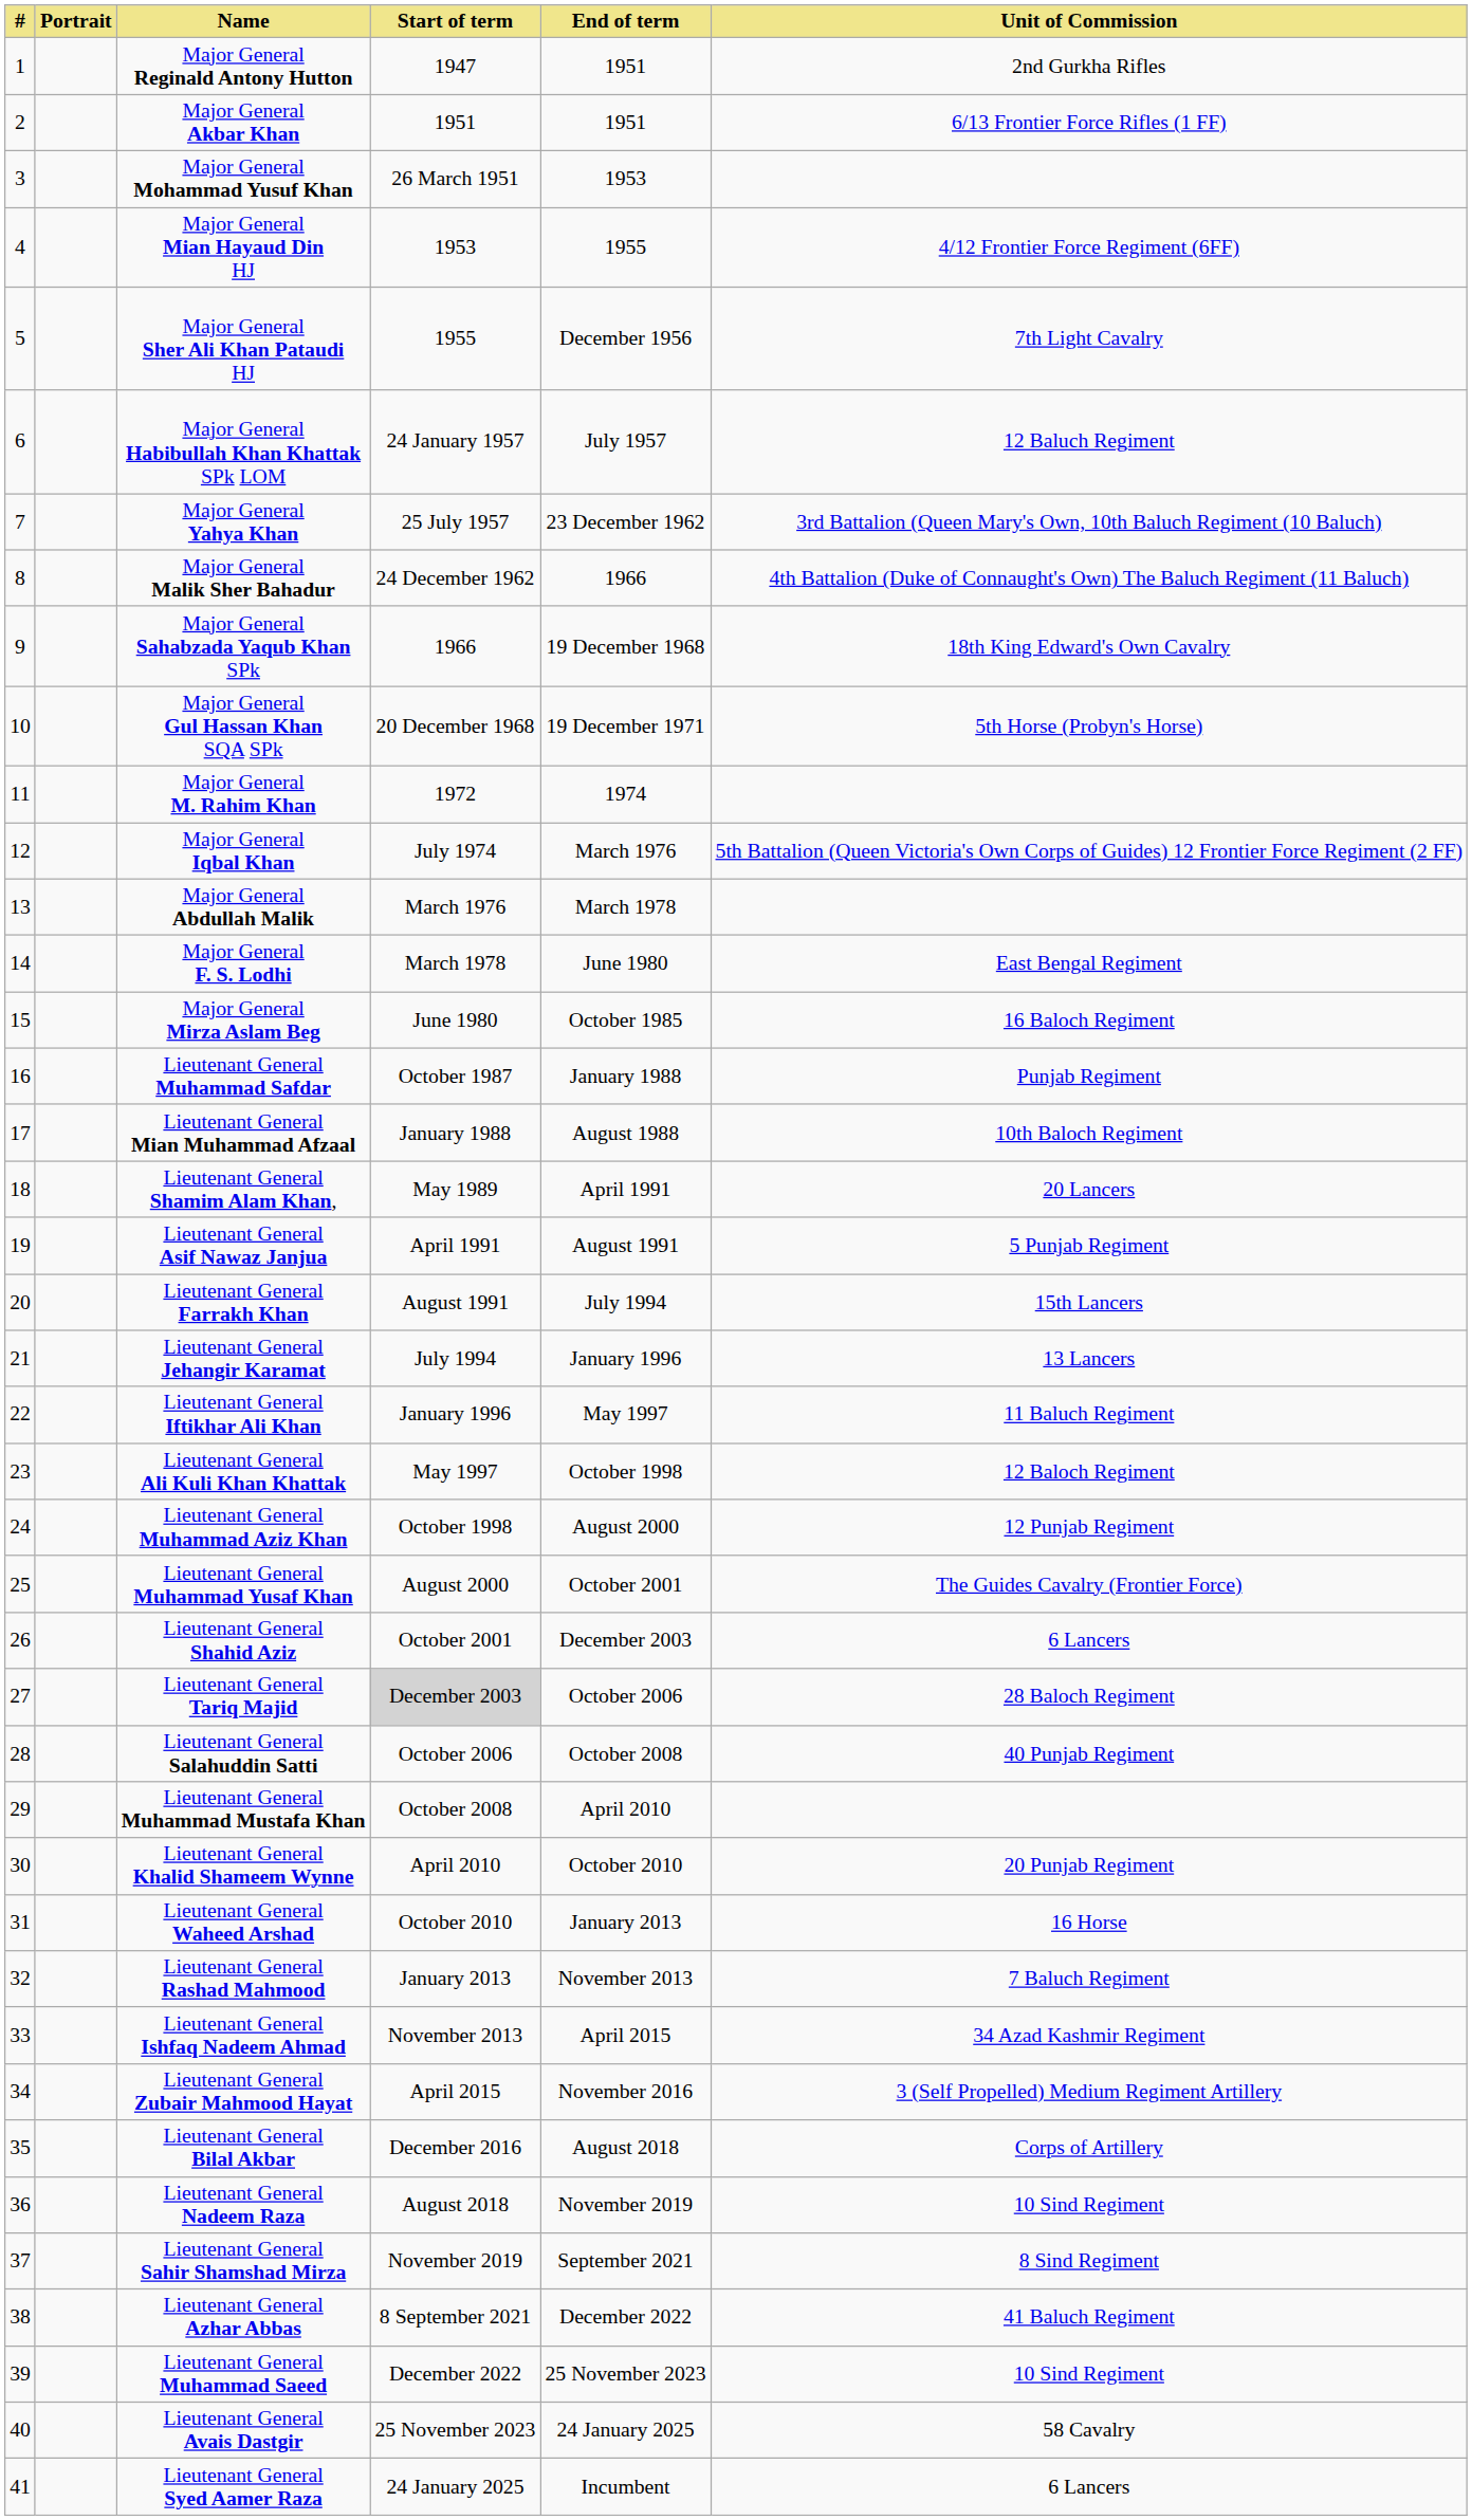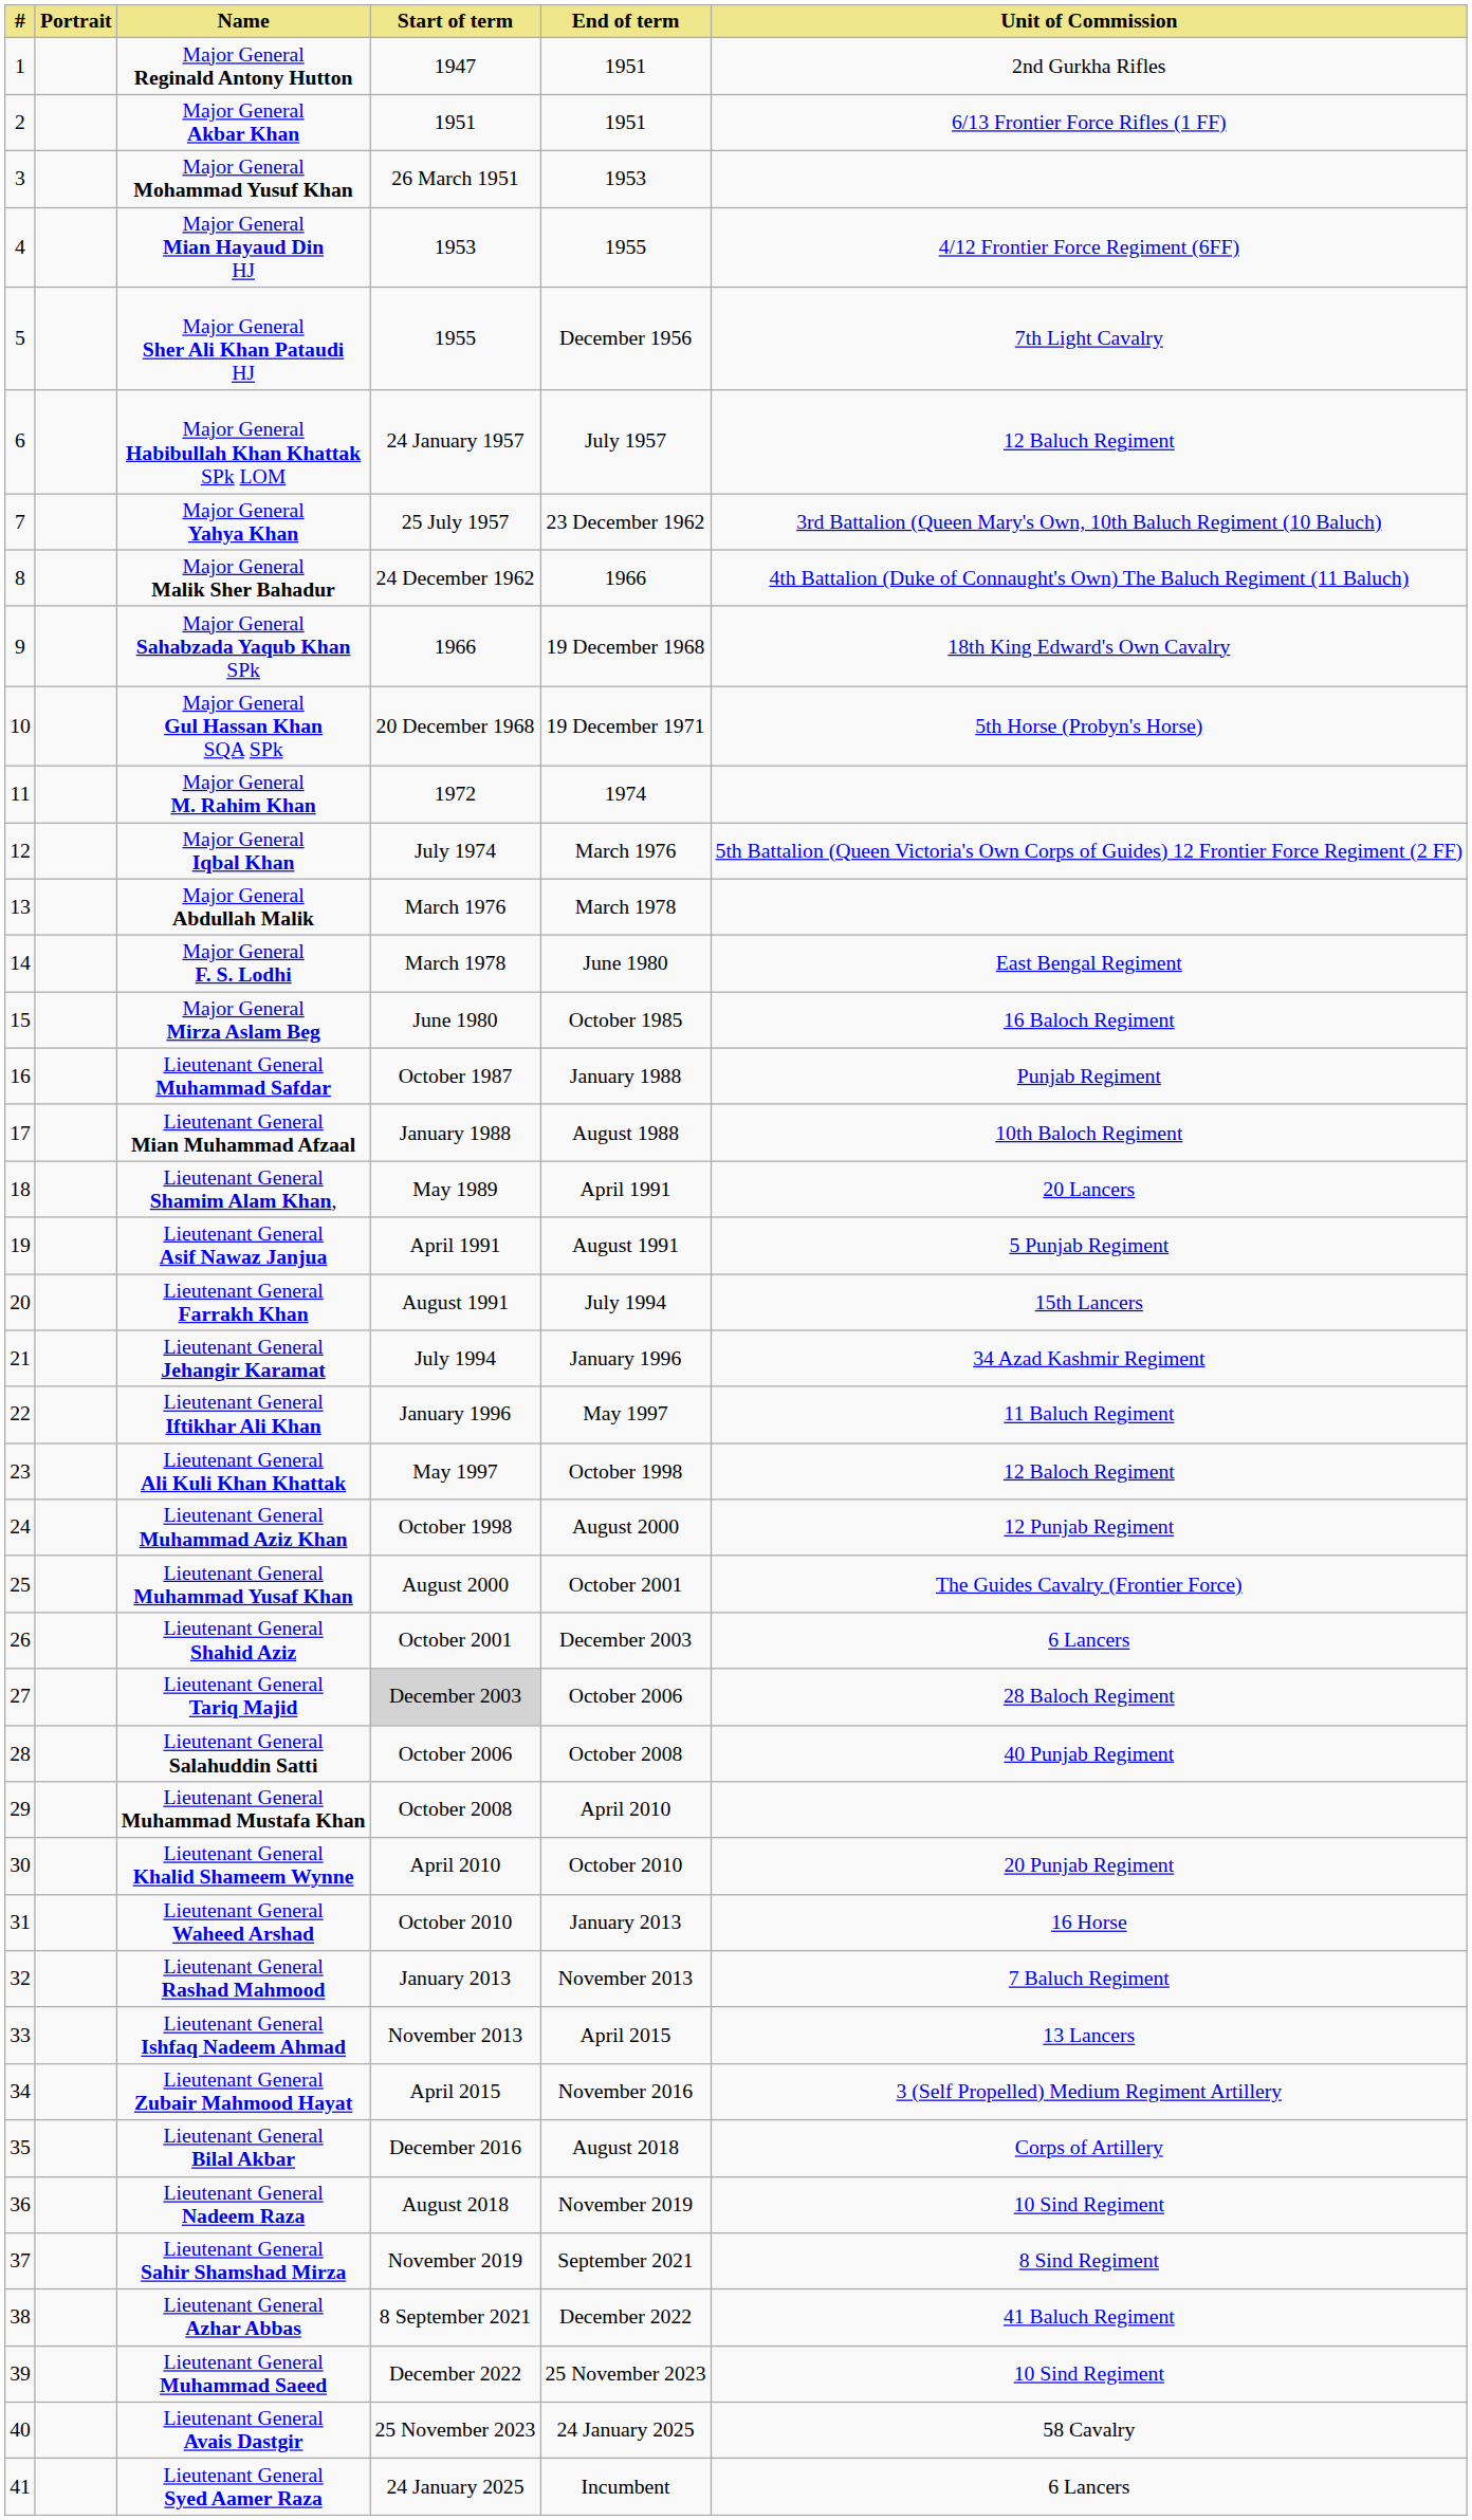Lieutenant General Jehangir Karamat | Unit of Commission: 13 Lancers -> 34 Azad Kashmir Regiment
Lieutenant General Ishfaq Nadeem Ahmad | Unit of Commission: 34 Azad Kashmir Regiment -> 13 Lancers
